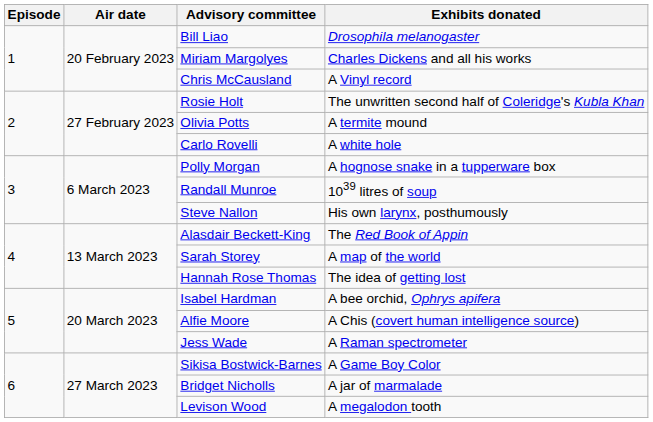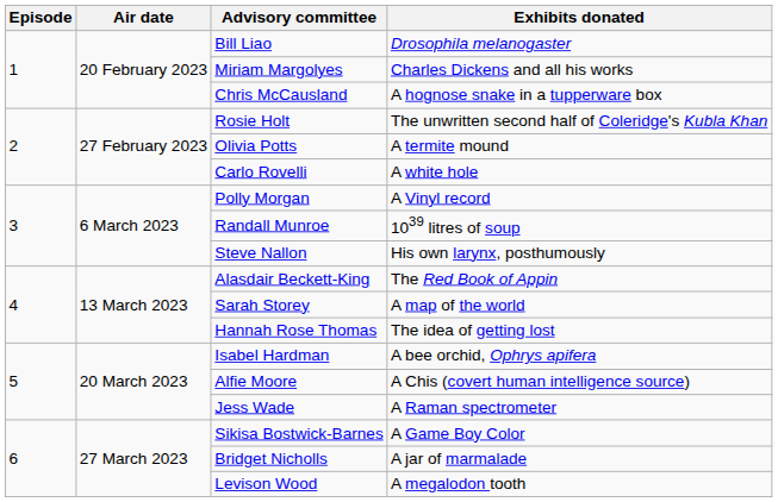Chris McCausland | Exhibits donated: A Vinyl record -> A hognose snake in a tupperware box
Polly Morgan | Exhibits donated: A hognose snake in a tupperware box -> A Vinyl record
